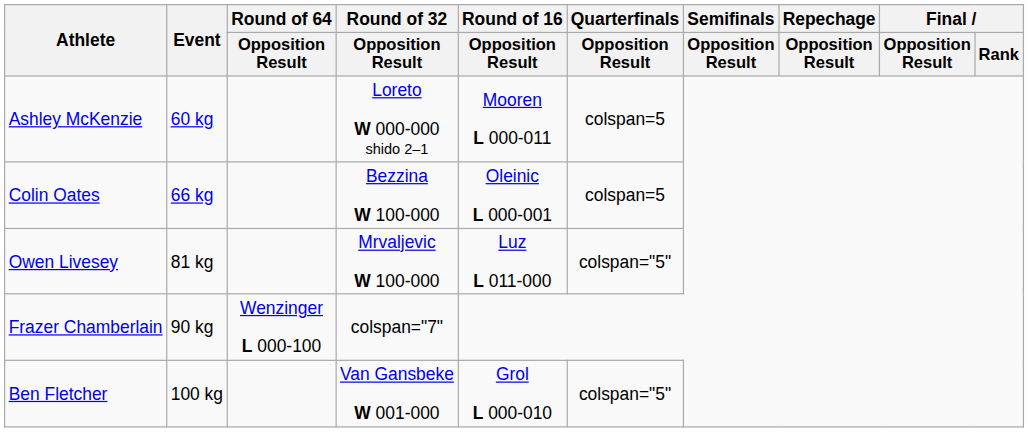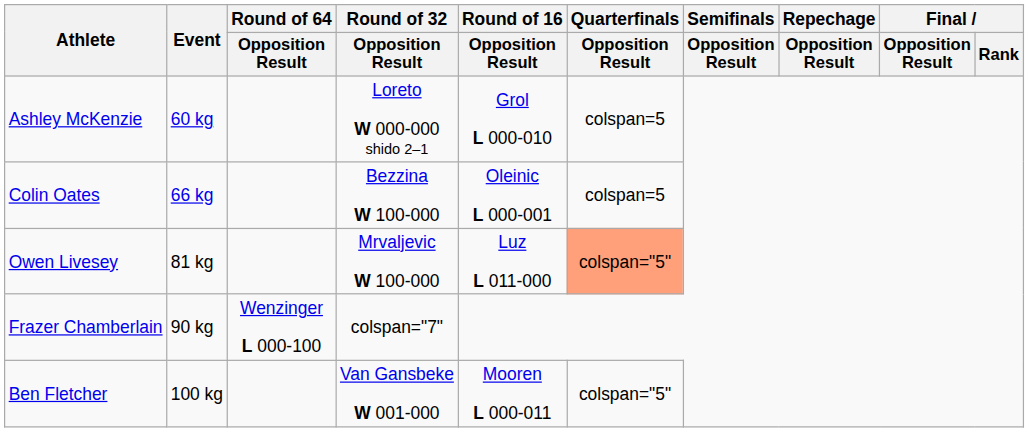Ashley McKenzie | Round of 16 / Opposition Result: Mooren L 000-011 -> Grol L 000-010
Owen Livesey | Quarterfinals / Opposition Result: no background -> lightsalmon background
Ben Fletcher | Round of 16 / Opposition Result: Grol L 000-010 -> Mooren L 000-011
